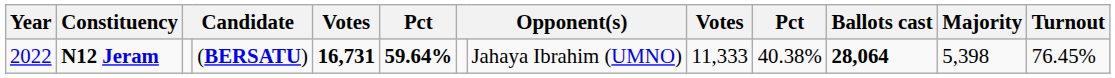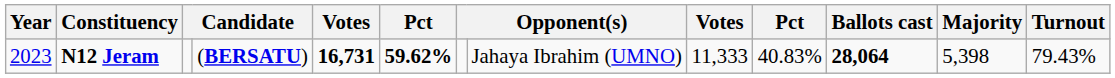N12 Jeram | Year: 2022 -> 2023
N12 Jeram | column 6: 59.64% -> 59.62%
N12 Jeram | column 10: 40.38% -> 40.83%
N12 Jeram | Turnout: 76.45% -> 79.43%
